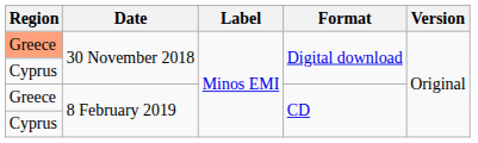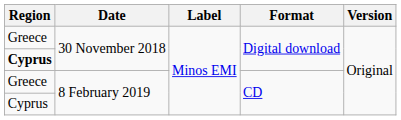Greece / 30 November 2018 | Region: lightsalmon background -> no background
Cyprus / 30 November 2018 | Region: normal -> bold
